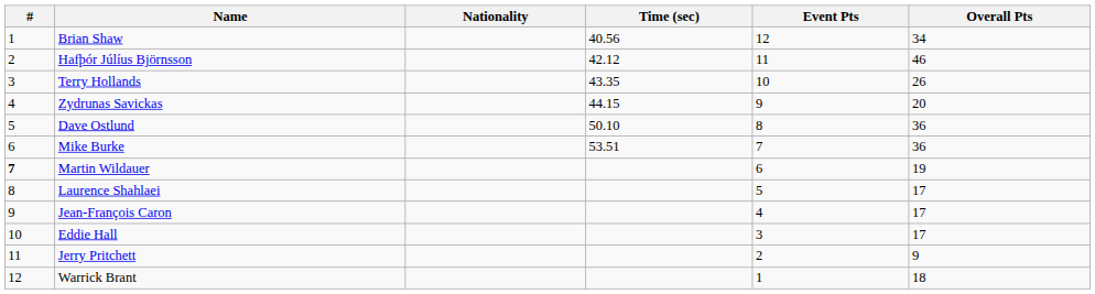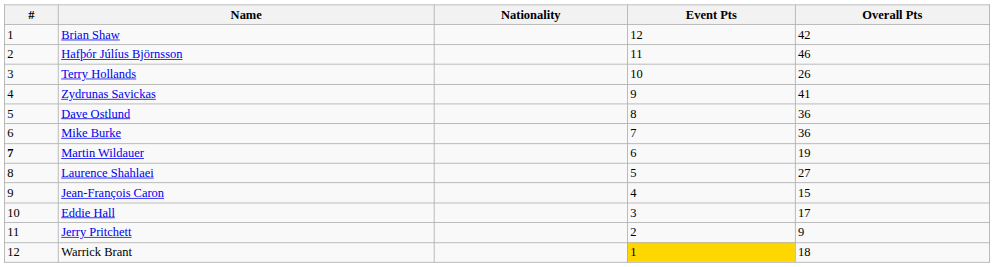- column: Time (sec) | 40.56 | 42.12 | 43.35 | 44.15 | 50.10 | 53.51
Brian Shaw | Overall Pts: 34 -> 42
Zydrunas Savickas | Overall Pts: 20 -> 41
Laurence Shahlaei | Overall Pts: 17 -> 27
Jean-François Caron | Overall Pts: 17 -> 15
Warrick Brant | Event Pts: no background -> gold background
